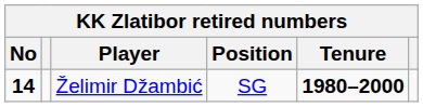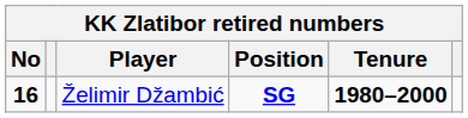Želimir Džambić | No: 14 -> 16
Želimir Džambić | Position: normal -> bold
